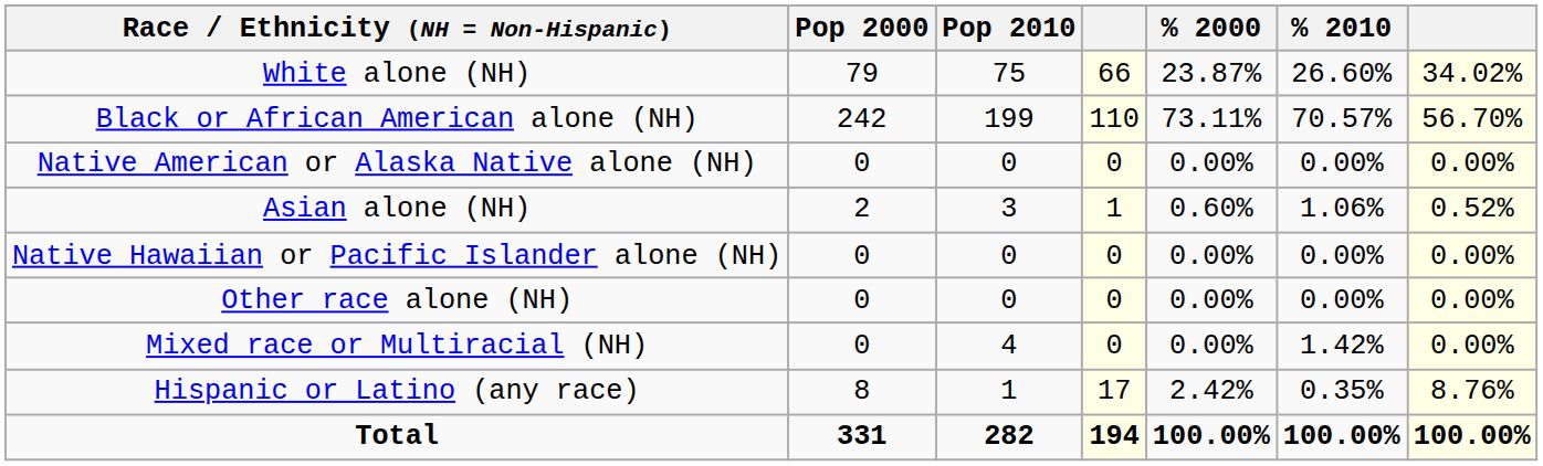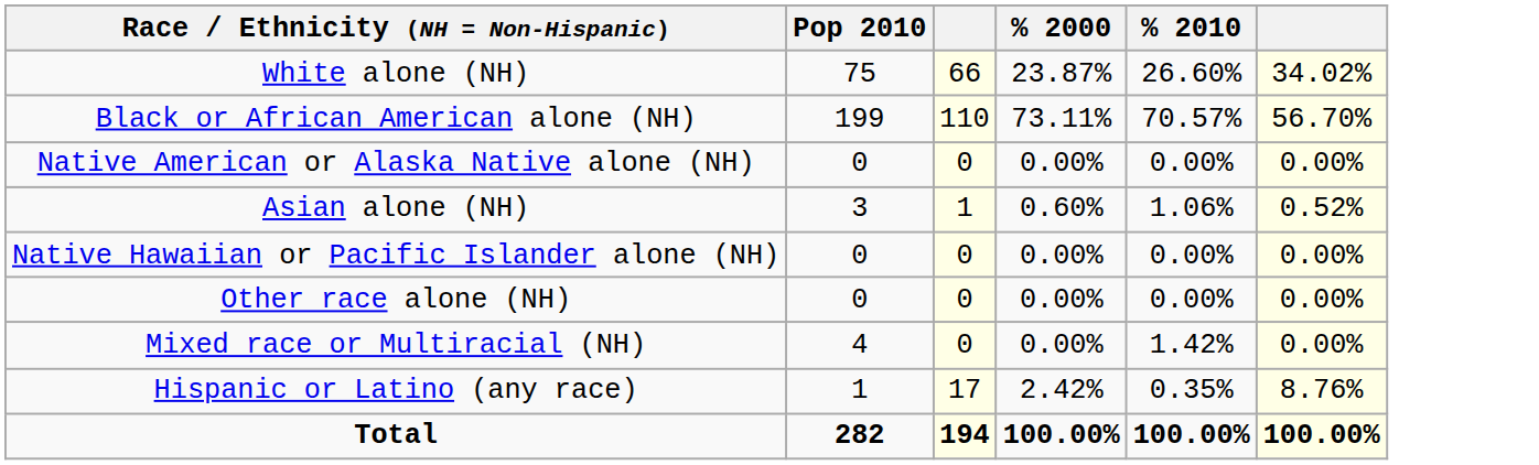- column: Pop 2000 | 79 | 242 | 0 | 2 | 0 | 0 | 0 | 8 | 331
